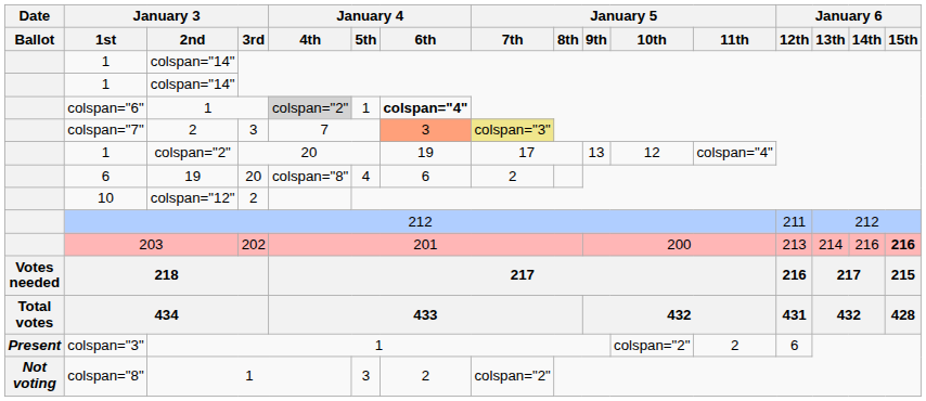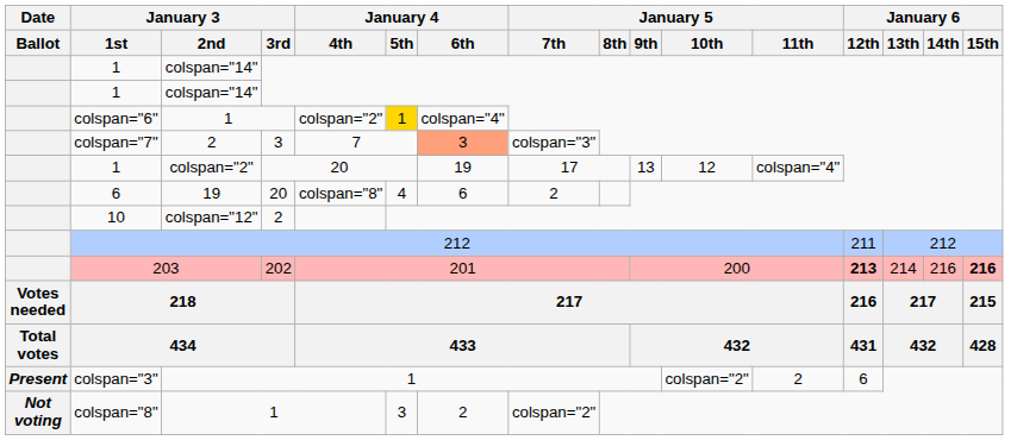colspan="6" | January 4 / 4th: lightgrey background -> no background
colspan="6" | January 4 / 5th: no background -> gold background
colspan="6" | January 4 / 6th: bold -> normal
colspan="7" | January 5 / 7th: khaki background -> no background
203 | January 6 / 12th: normal -> bold
